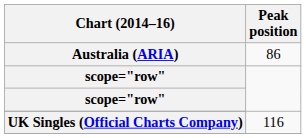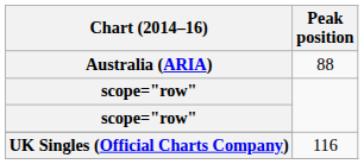Australia (ARIA) | Peak position: 86 -> 88
